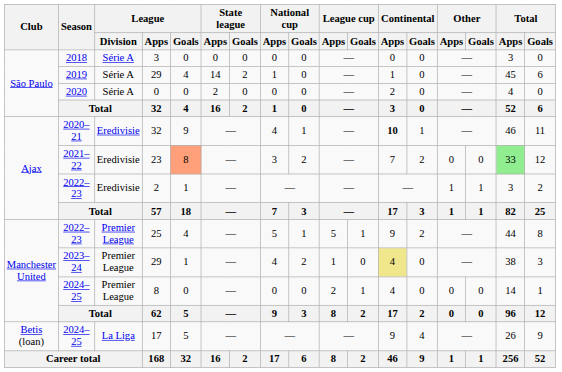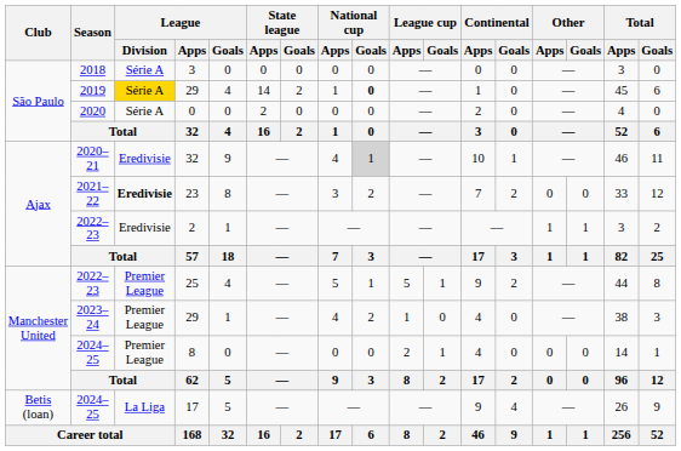2019 / 29 | League / Division: no background -> gold background
2019 / 29 | National cup / Goals: normal -> bold
2020–21 / 32 | National cup / Goals: no background -> lightgrey background
2020–21 / 32 | Continental / Apps: bold -> normal
23 | League / Division: normal -> bold
23 | League / Goals: lightsalmon background -> no background
23 | Total / Apps: lightgreen background -> no background
2023–24 / 29 | Continental / Apps: khaki background -> no background
